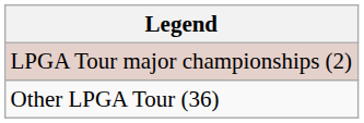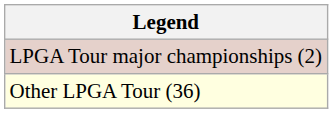row 3 | column 1: no background -> lightyellow background
